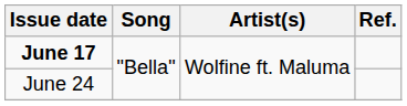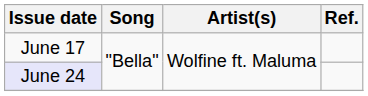June 17 | Issue date: bold -> normal
June 24 | Issue date: no background -> lavender background
